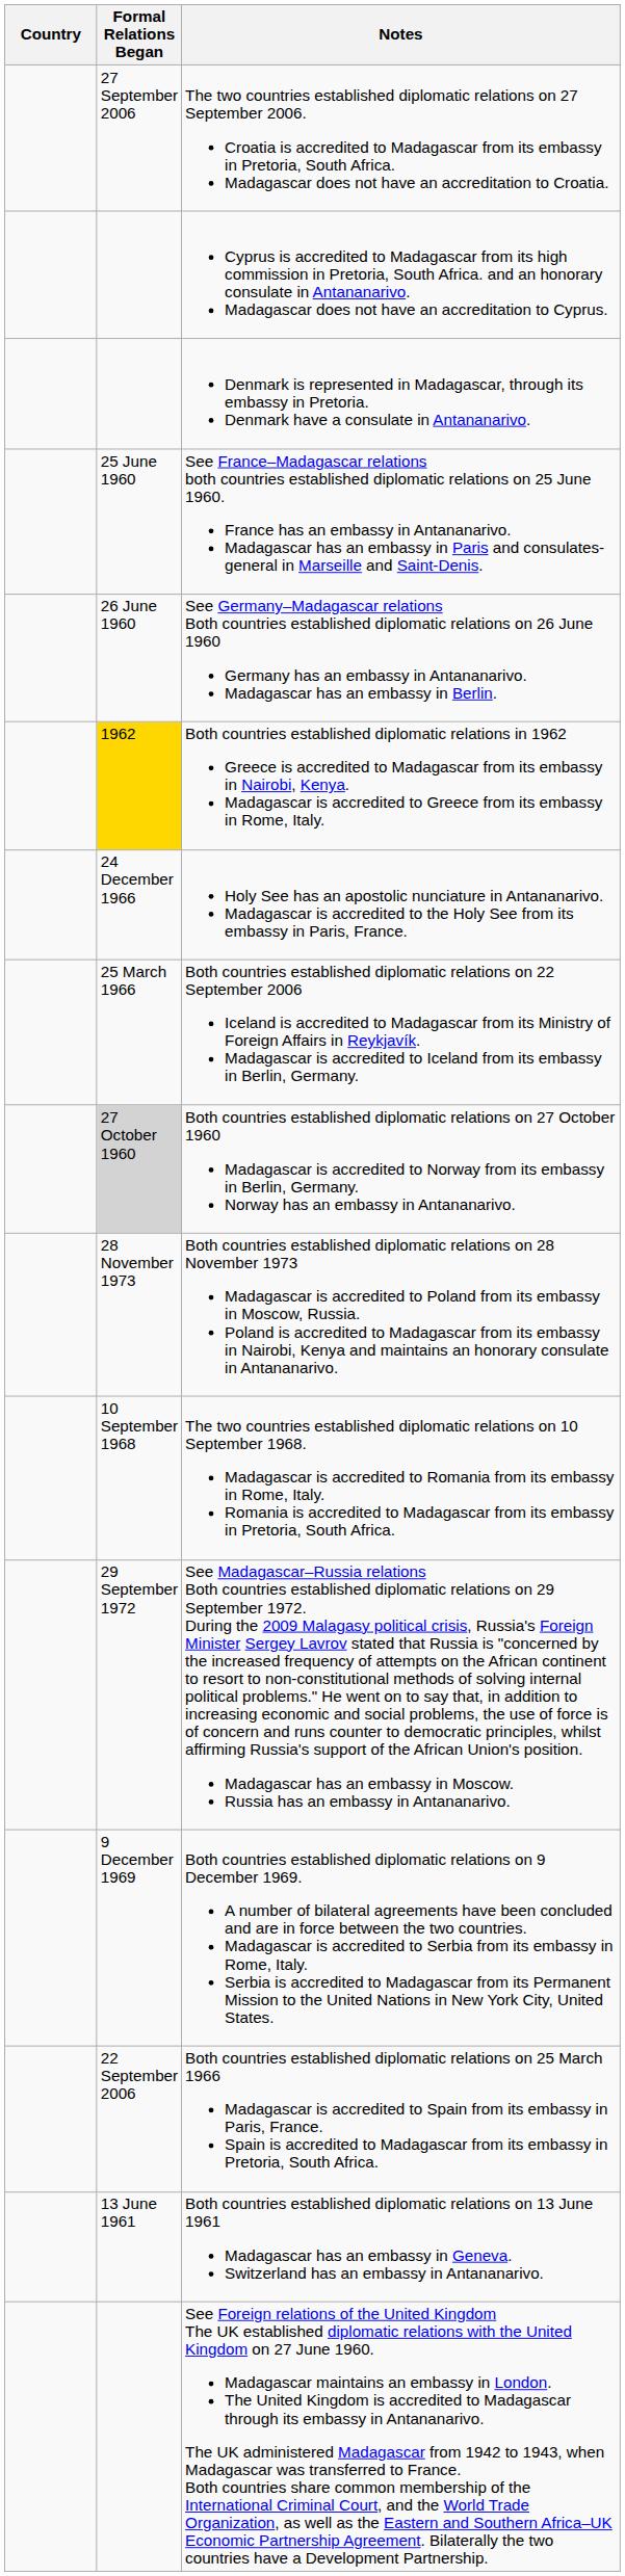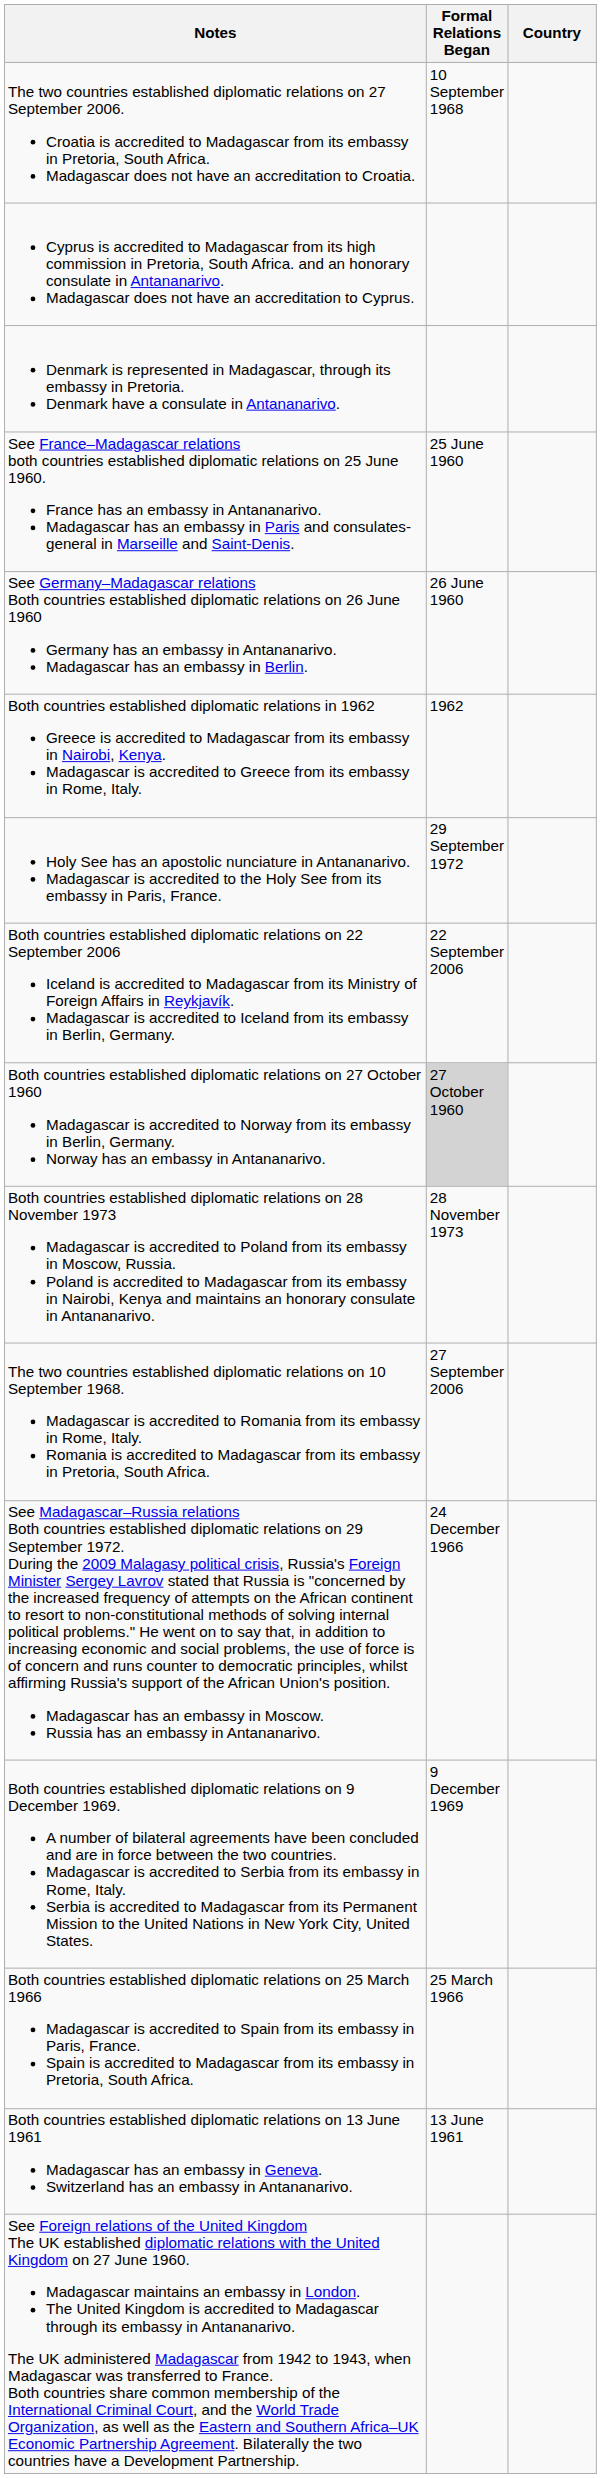columns swapped: Country <-> Notes
row 2 | Formal Relations Began: 27 September 2006 -> 10 September 1968
row 7 | Formal Relations Began: gold background -> no background
row 8 | Formal Relations Began: 24 December 1966 -> 29 September 1972
row 9 | Formal Relations Began: 25 March 1966 -> 22 September 2006
row 12 | Formal Relations Began: 10 September 1968 -> 27 September 2006
row 13 | Formal Relations Began: 29 September 1972 -> 24 December 1966
row 15 | Formal Relations Began: 22 September 2006 -> 25 March 1966
